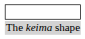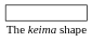row 1 | column 1: lightgrey background -> no background
